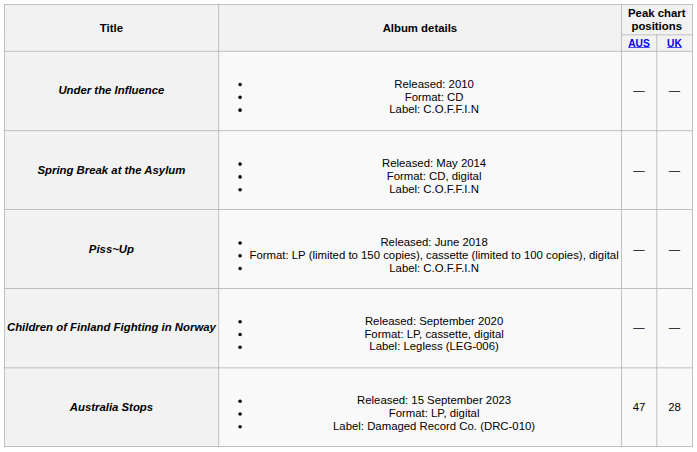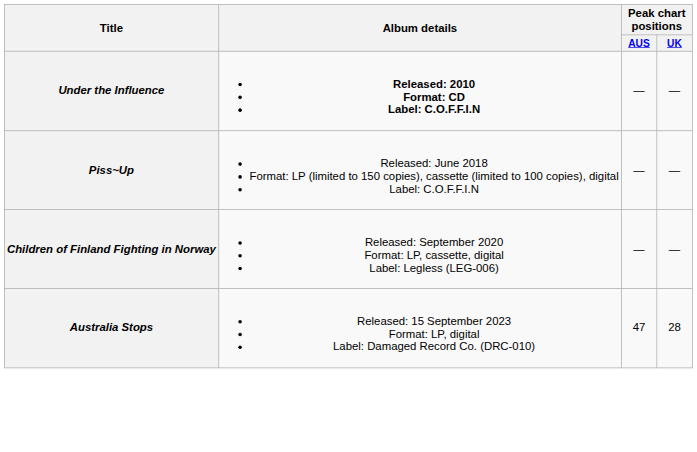Under the Influence | Album details: normal -> bold
- row: Spring Break at the Asylum | Released: May 2014 Format: CD, digital Label: C.O.F.F.I.N | — | —
